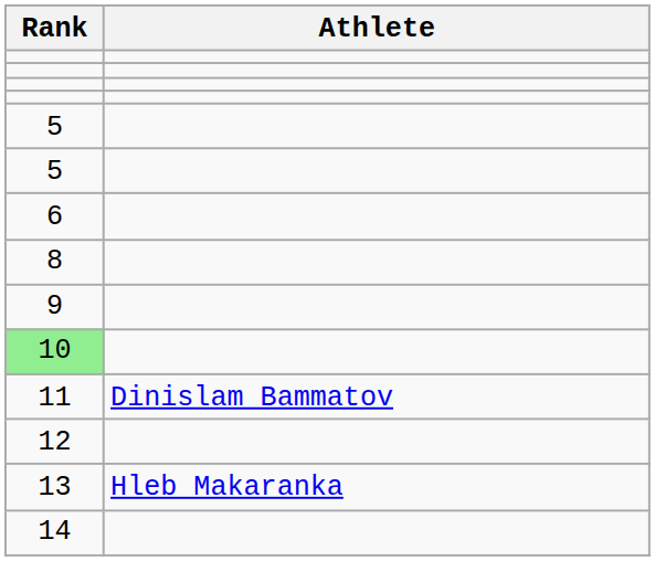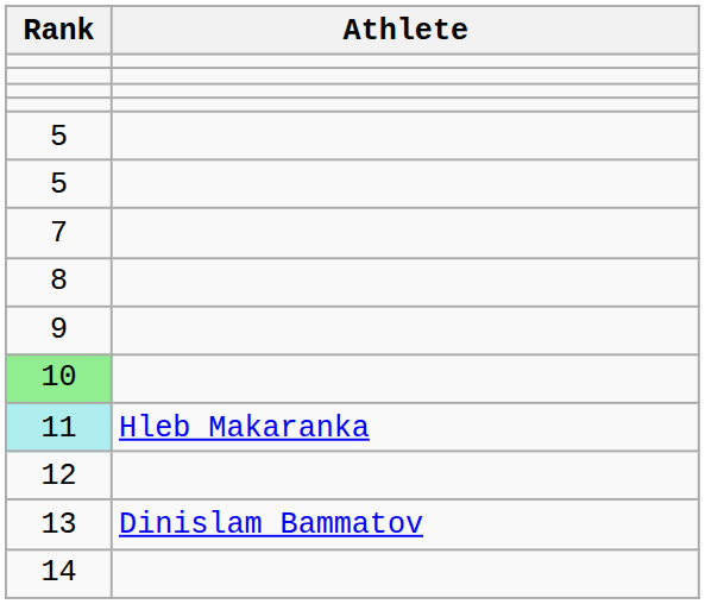row 8 | Rank: 6 -> 7
row 12 | Rank: no background -> paleturquoise background
row 12 | Athlete: Dinislam Bammatov -> Hleb Makaranka
row 14 | Athlete: Hleb Makaranka -> Dinislam Bammatov
